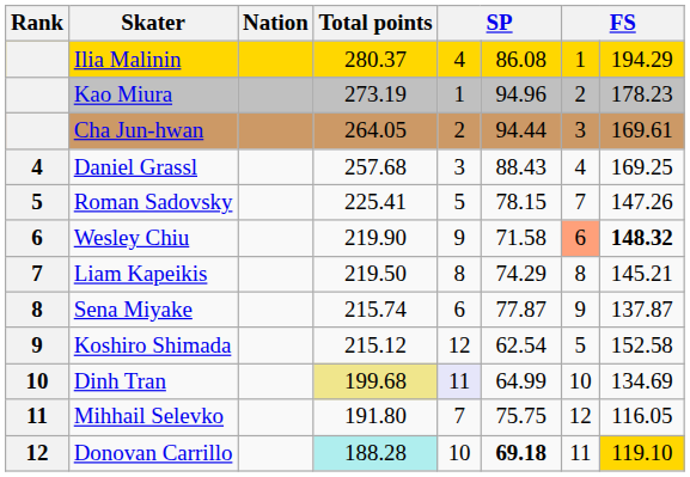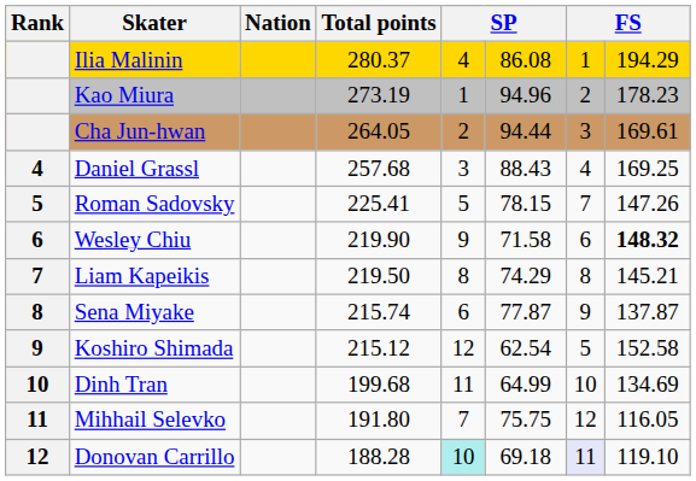Wesley Chiu | column 7: lightsalmon background -> no background
Dinh Tran | Total points: khaki background -> no background
Dinh Tran | column 5: lavender background -> no background
Donovan Carrillo | Total points: paleturquoise background -> no background
Donovan Carrillo | column 5: no background -> paleturquoise background
Donovan Carrillo | column 6: bold -> normal
Donovan Carrillo | column 7: no background -> lavender background
Donovan Carrillo | column 8: gold background -> no background
